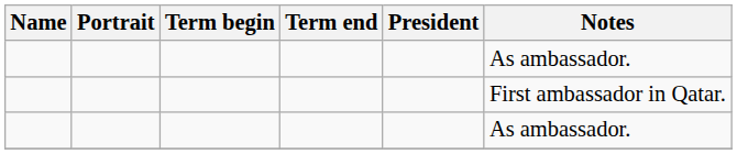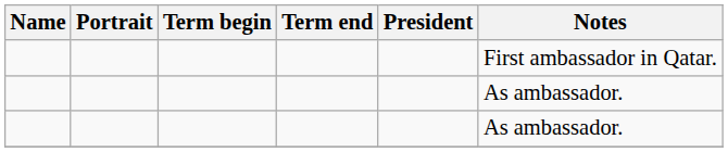row 2 | Notes: As ambassador. -> First ambassador in Qatar.
row 3 | Notes: First ambassador in Qatar. -> As ambassador.
